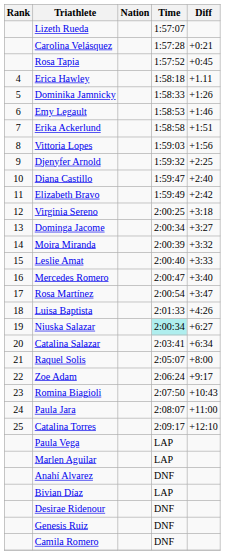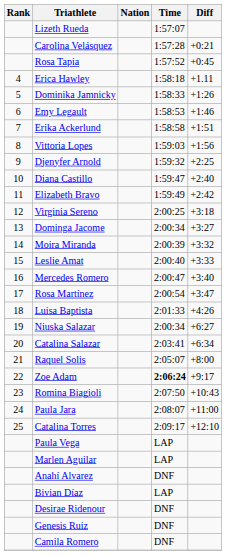Niuska Salazar | Time: paleturquoise background -> no background
Zoe Adam | Time: normal -> bold
